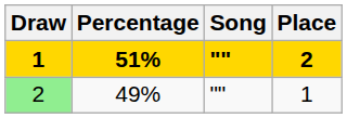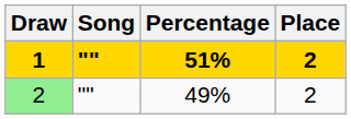columns swapped: Song <-> Percentage
row 3 | Place: 1 -> 2
